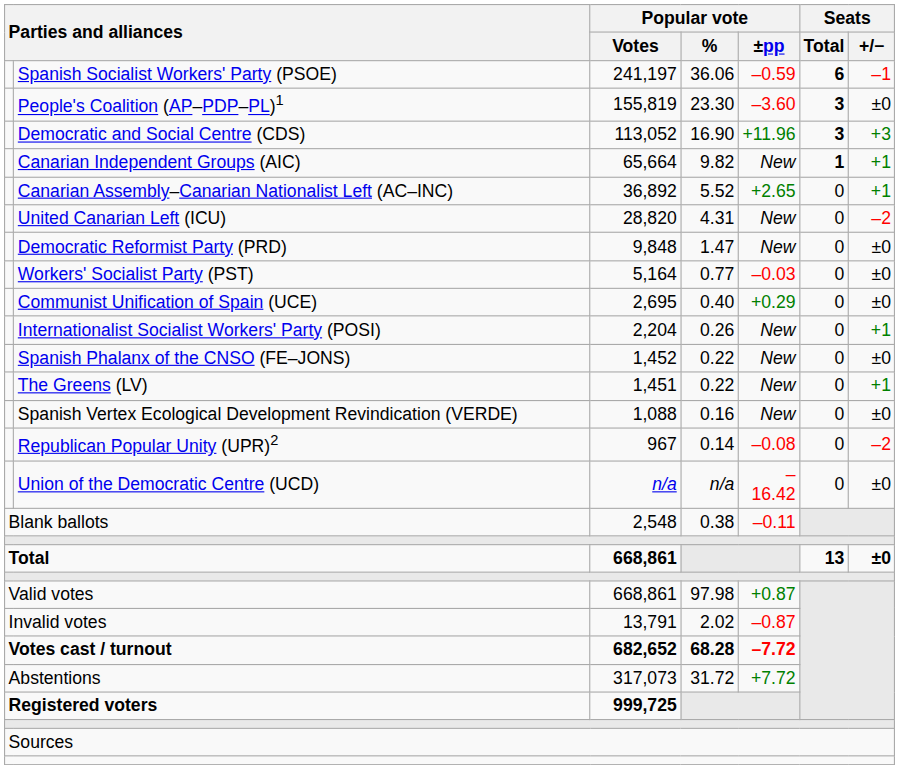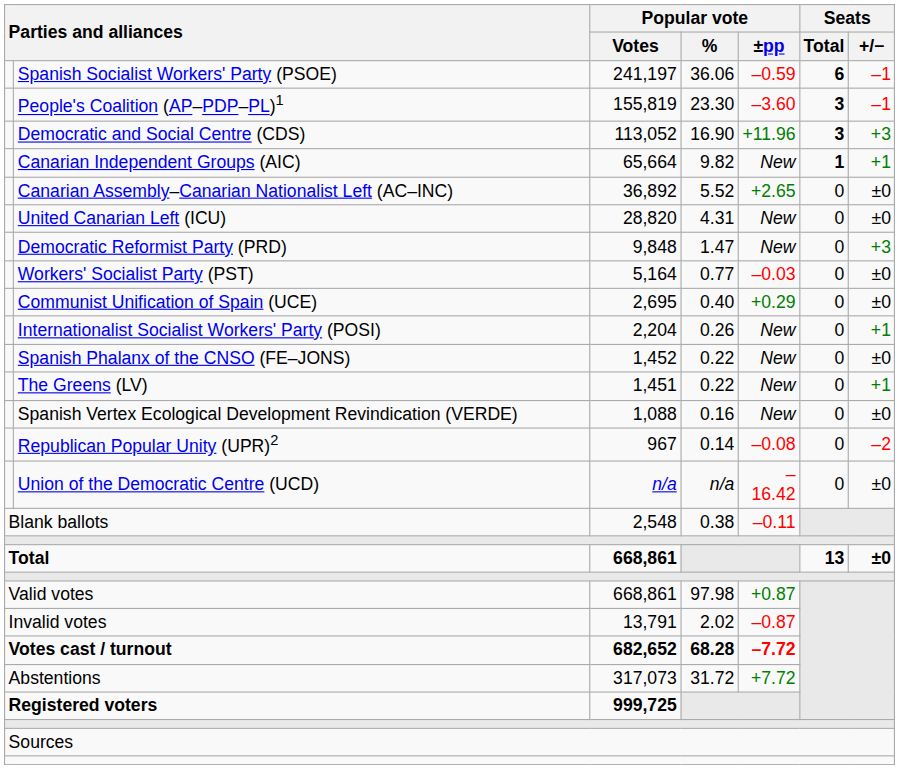People's Coalition (AP–PDP–PL)1 | Seats / +/−: ±0 -> –1
Canarian Assembly–Canarian Nationalist Left (AC–INC) | Seats / +/−: +1 -> ±0
United Canarian Left (ICU) | Seats / +/−: –2 -> ±0
Democratic Reformist Party (PRD) | Seats / +/−: ±0 -> +3
